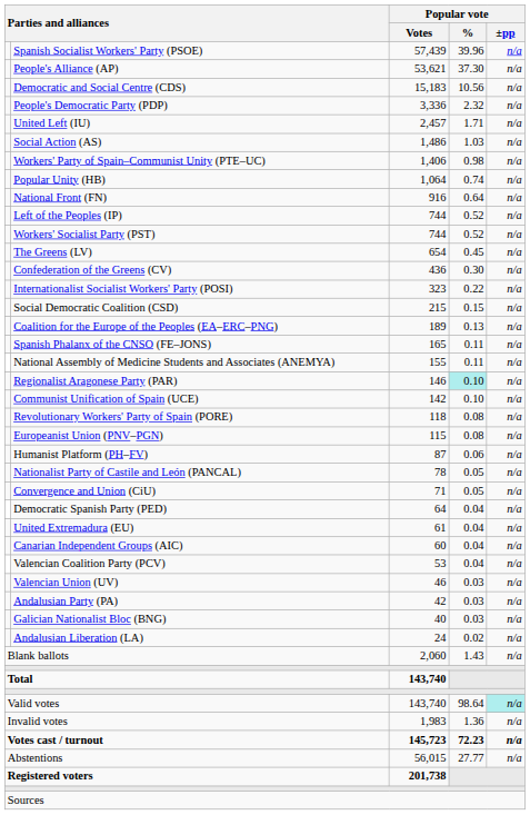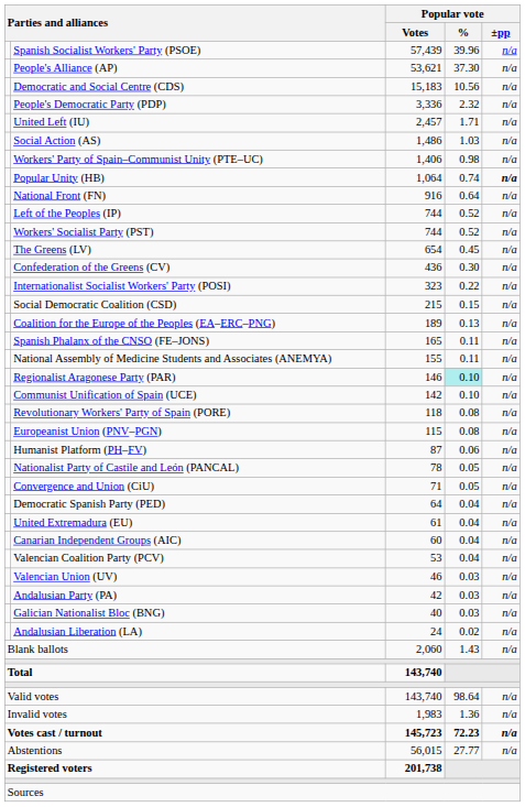Popular Unity (HB) | Popular vote / ±pp: normal -> bold
Valid votes | Popular vote / ±pp: paleturquoise background -> no background
